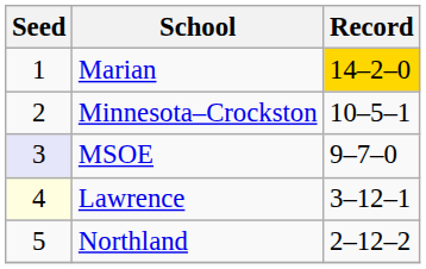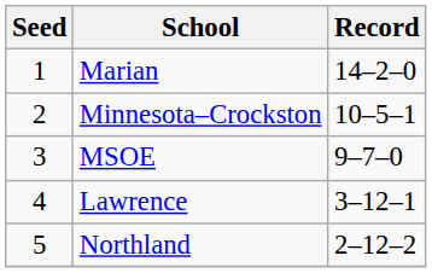Marian | Record: gold background -> no background
MSOE | Seed: lavender background -> no background
Lawrence | Seed: lightyellow background -> no background
